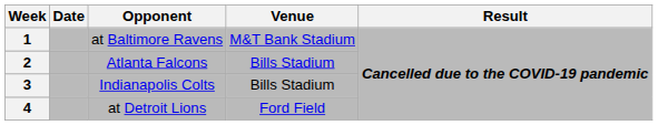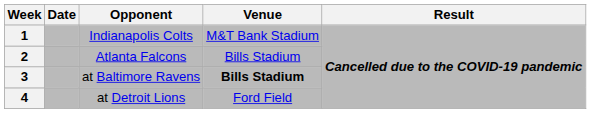1 | Opponent: at Baltimore Ravens -> Indianapolis Colts
3 | Opponent: Indianapolis Colts -> at Baltimore Ravens
3 | Venue: normal -> bold
